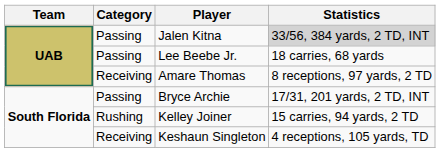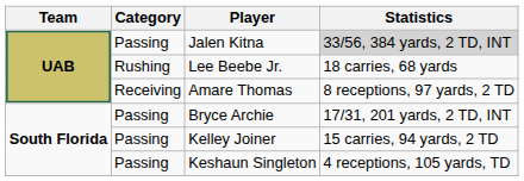Lee Beebe Jr. | Category: Passing -> Rushing
Kelley Joiner | Category: Rushing -> Passing
Keshaun Singleton | Category: Receiving -> Passing
